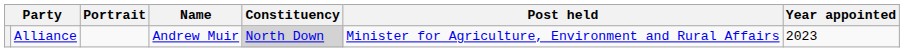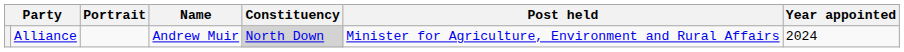Alliance | Year appointed: 2023 -> 2024
